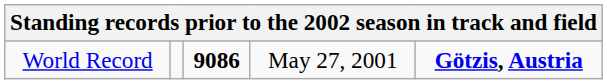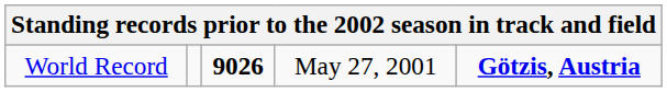World Record | column 3: 9086 -> 9026
